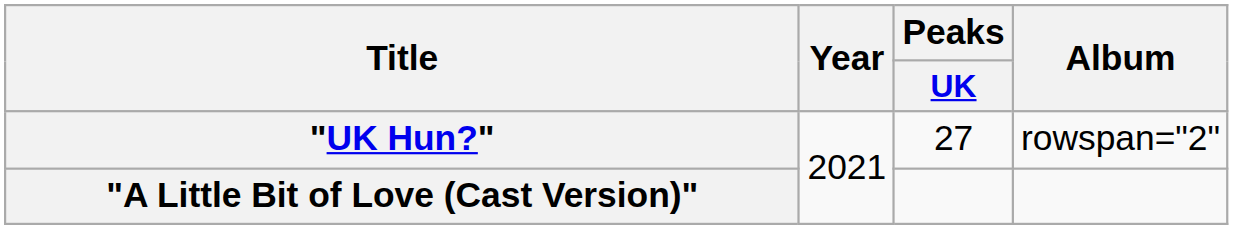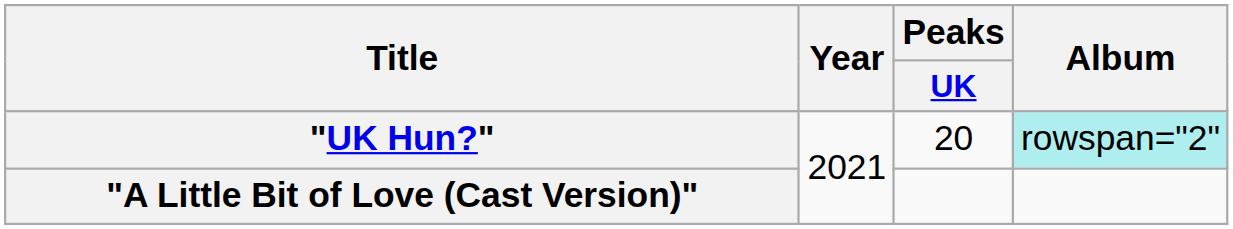"UK Hun?" | Peaks / UK: 27 -> 20
"UK Hun?" | Album: no background -> paleturquoise background
